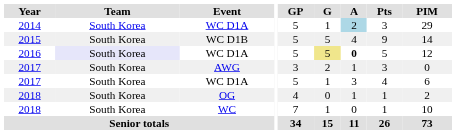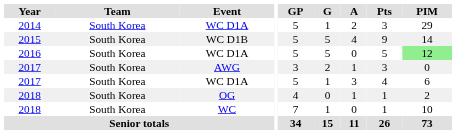2014 | A: lightblue background -> no background
2016 | Team: lavender background -> no background
2016 | G: khaki background -> no background
2016 | A: bold -> normal
2016 | PIM: no background -> lightgreen background
